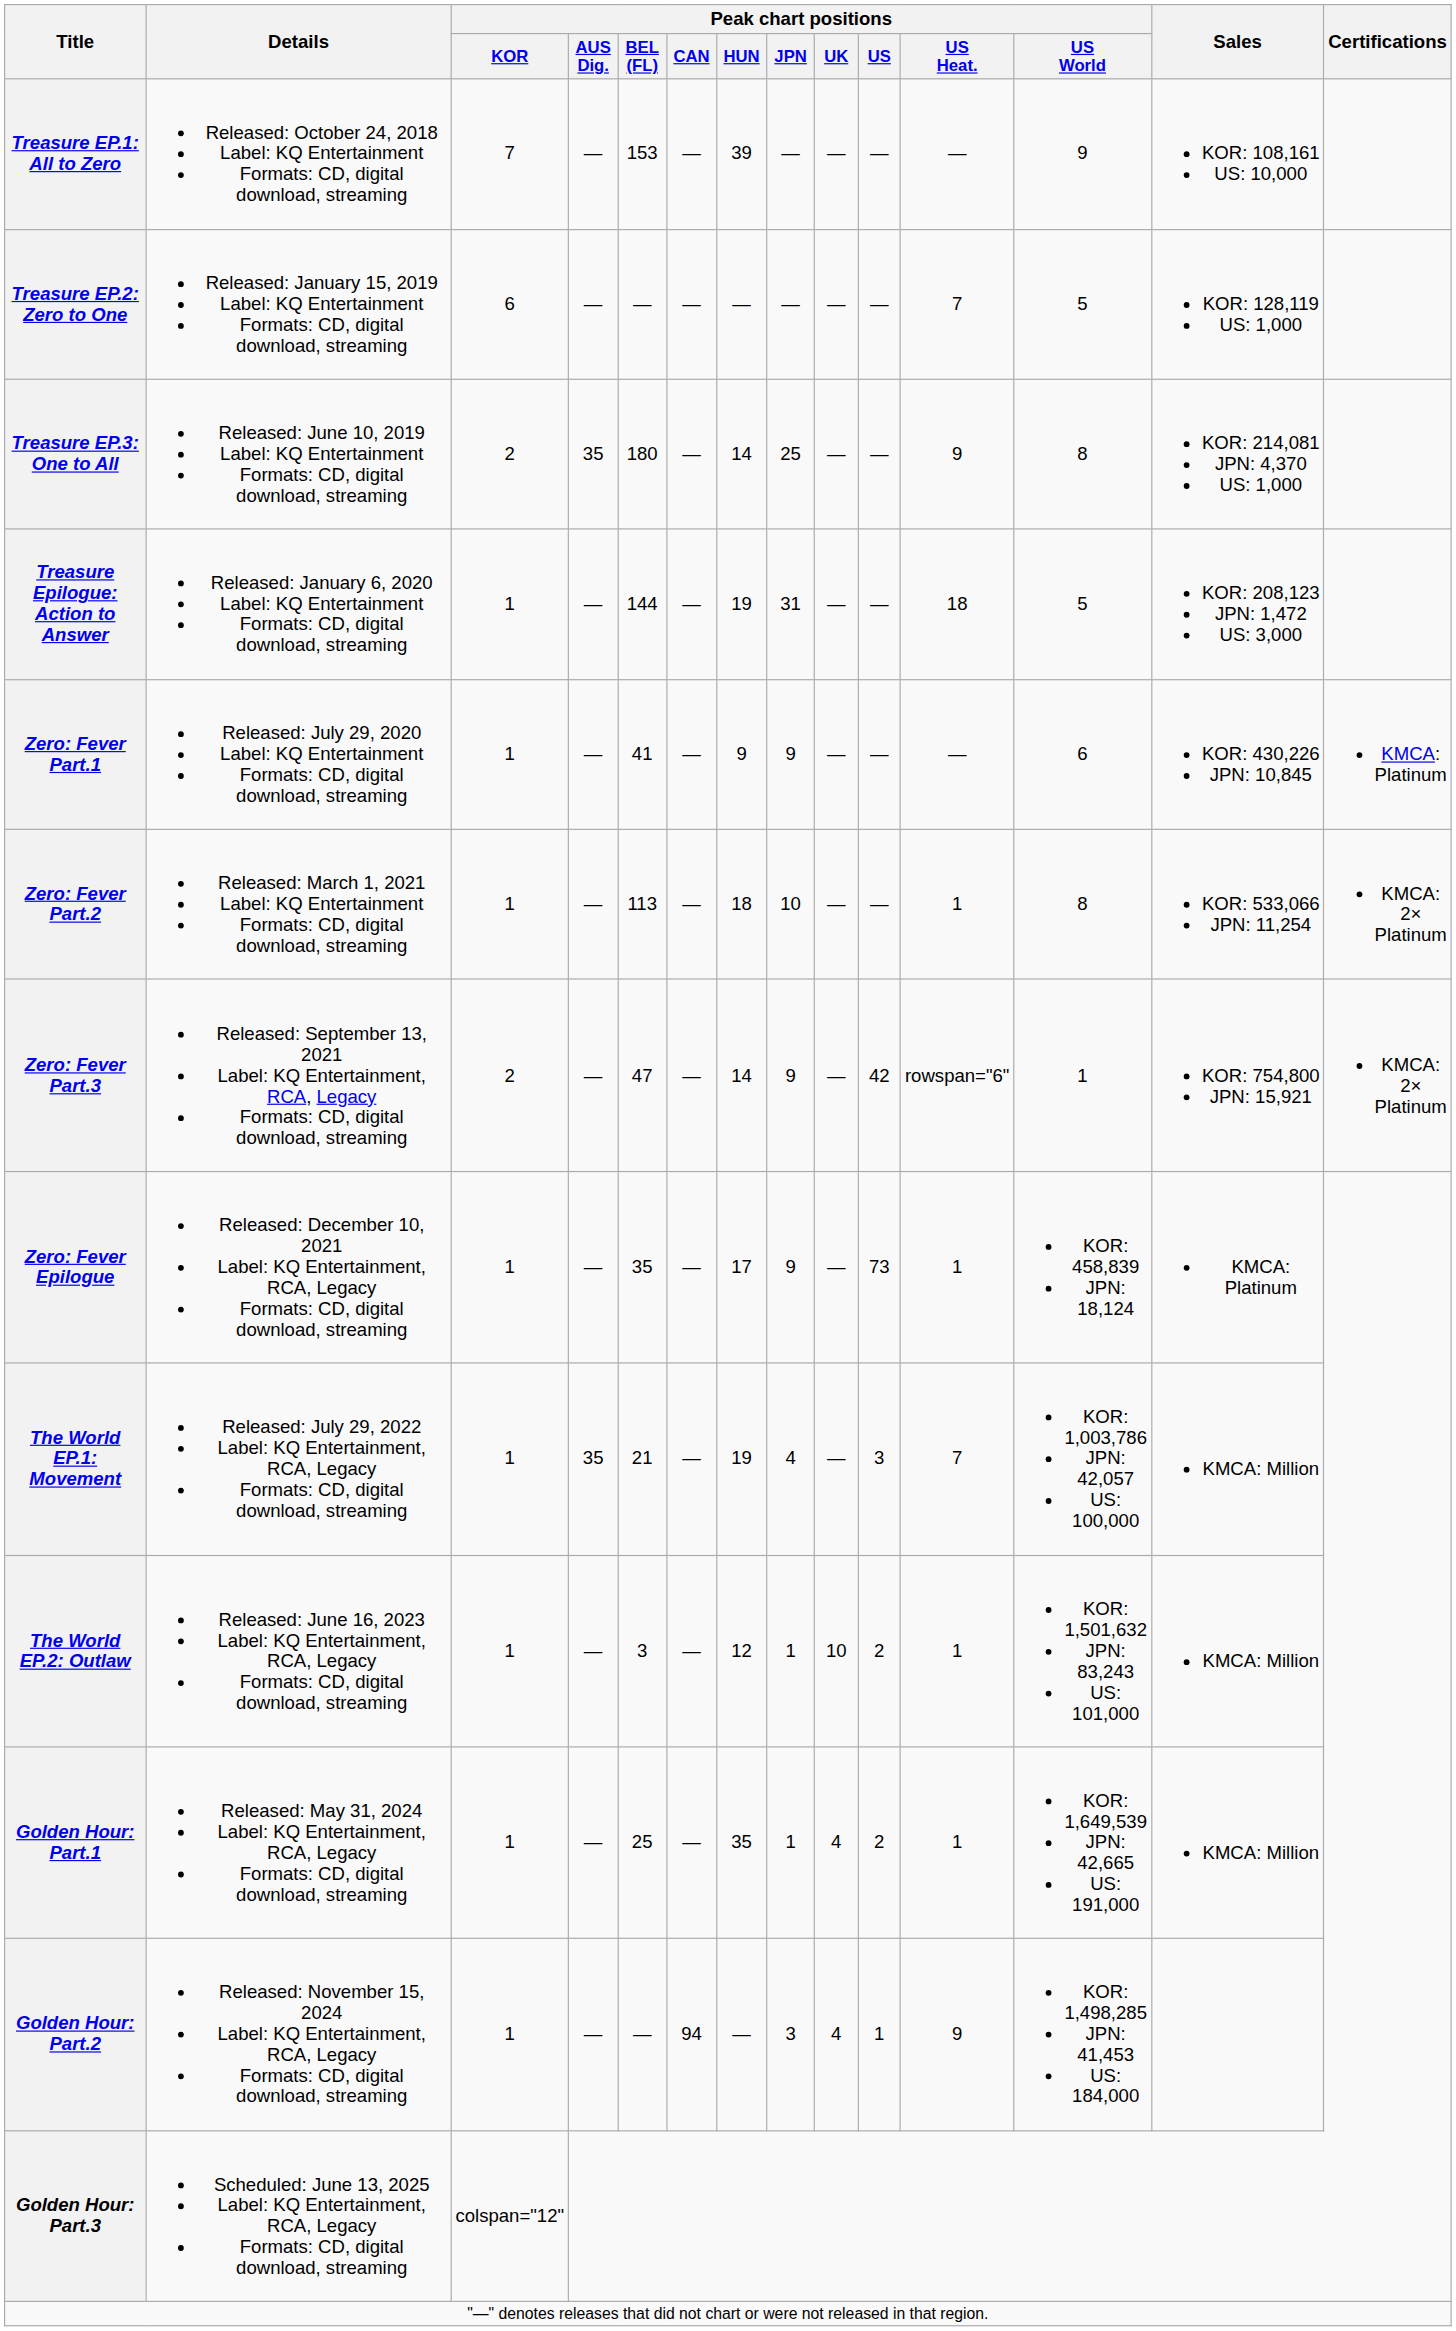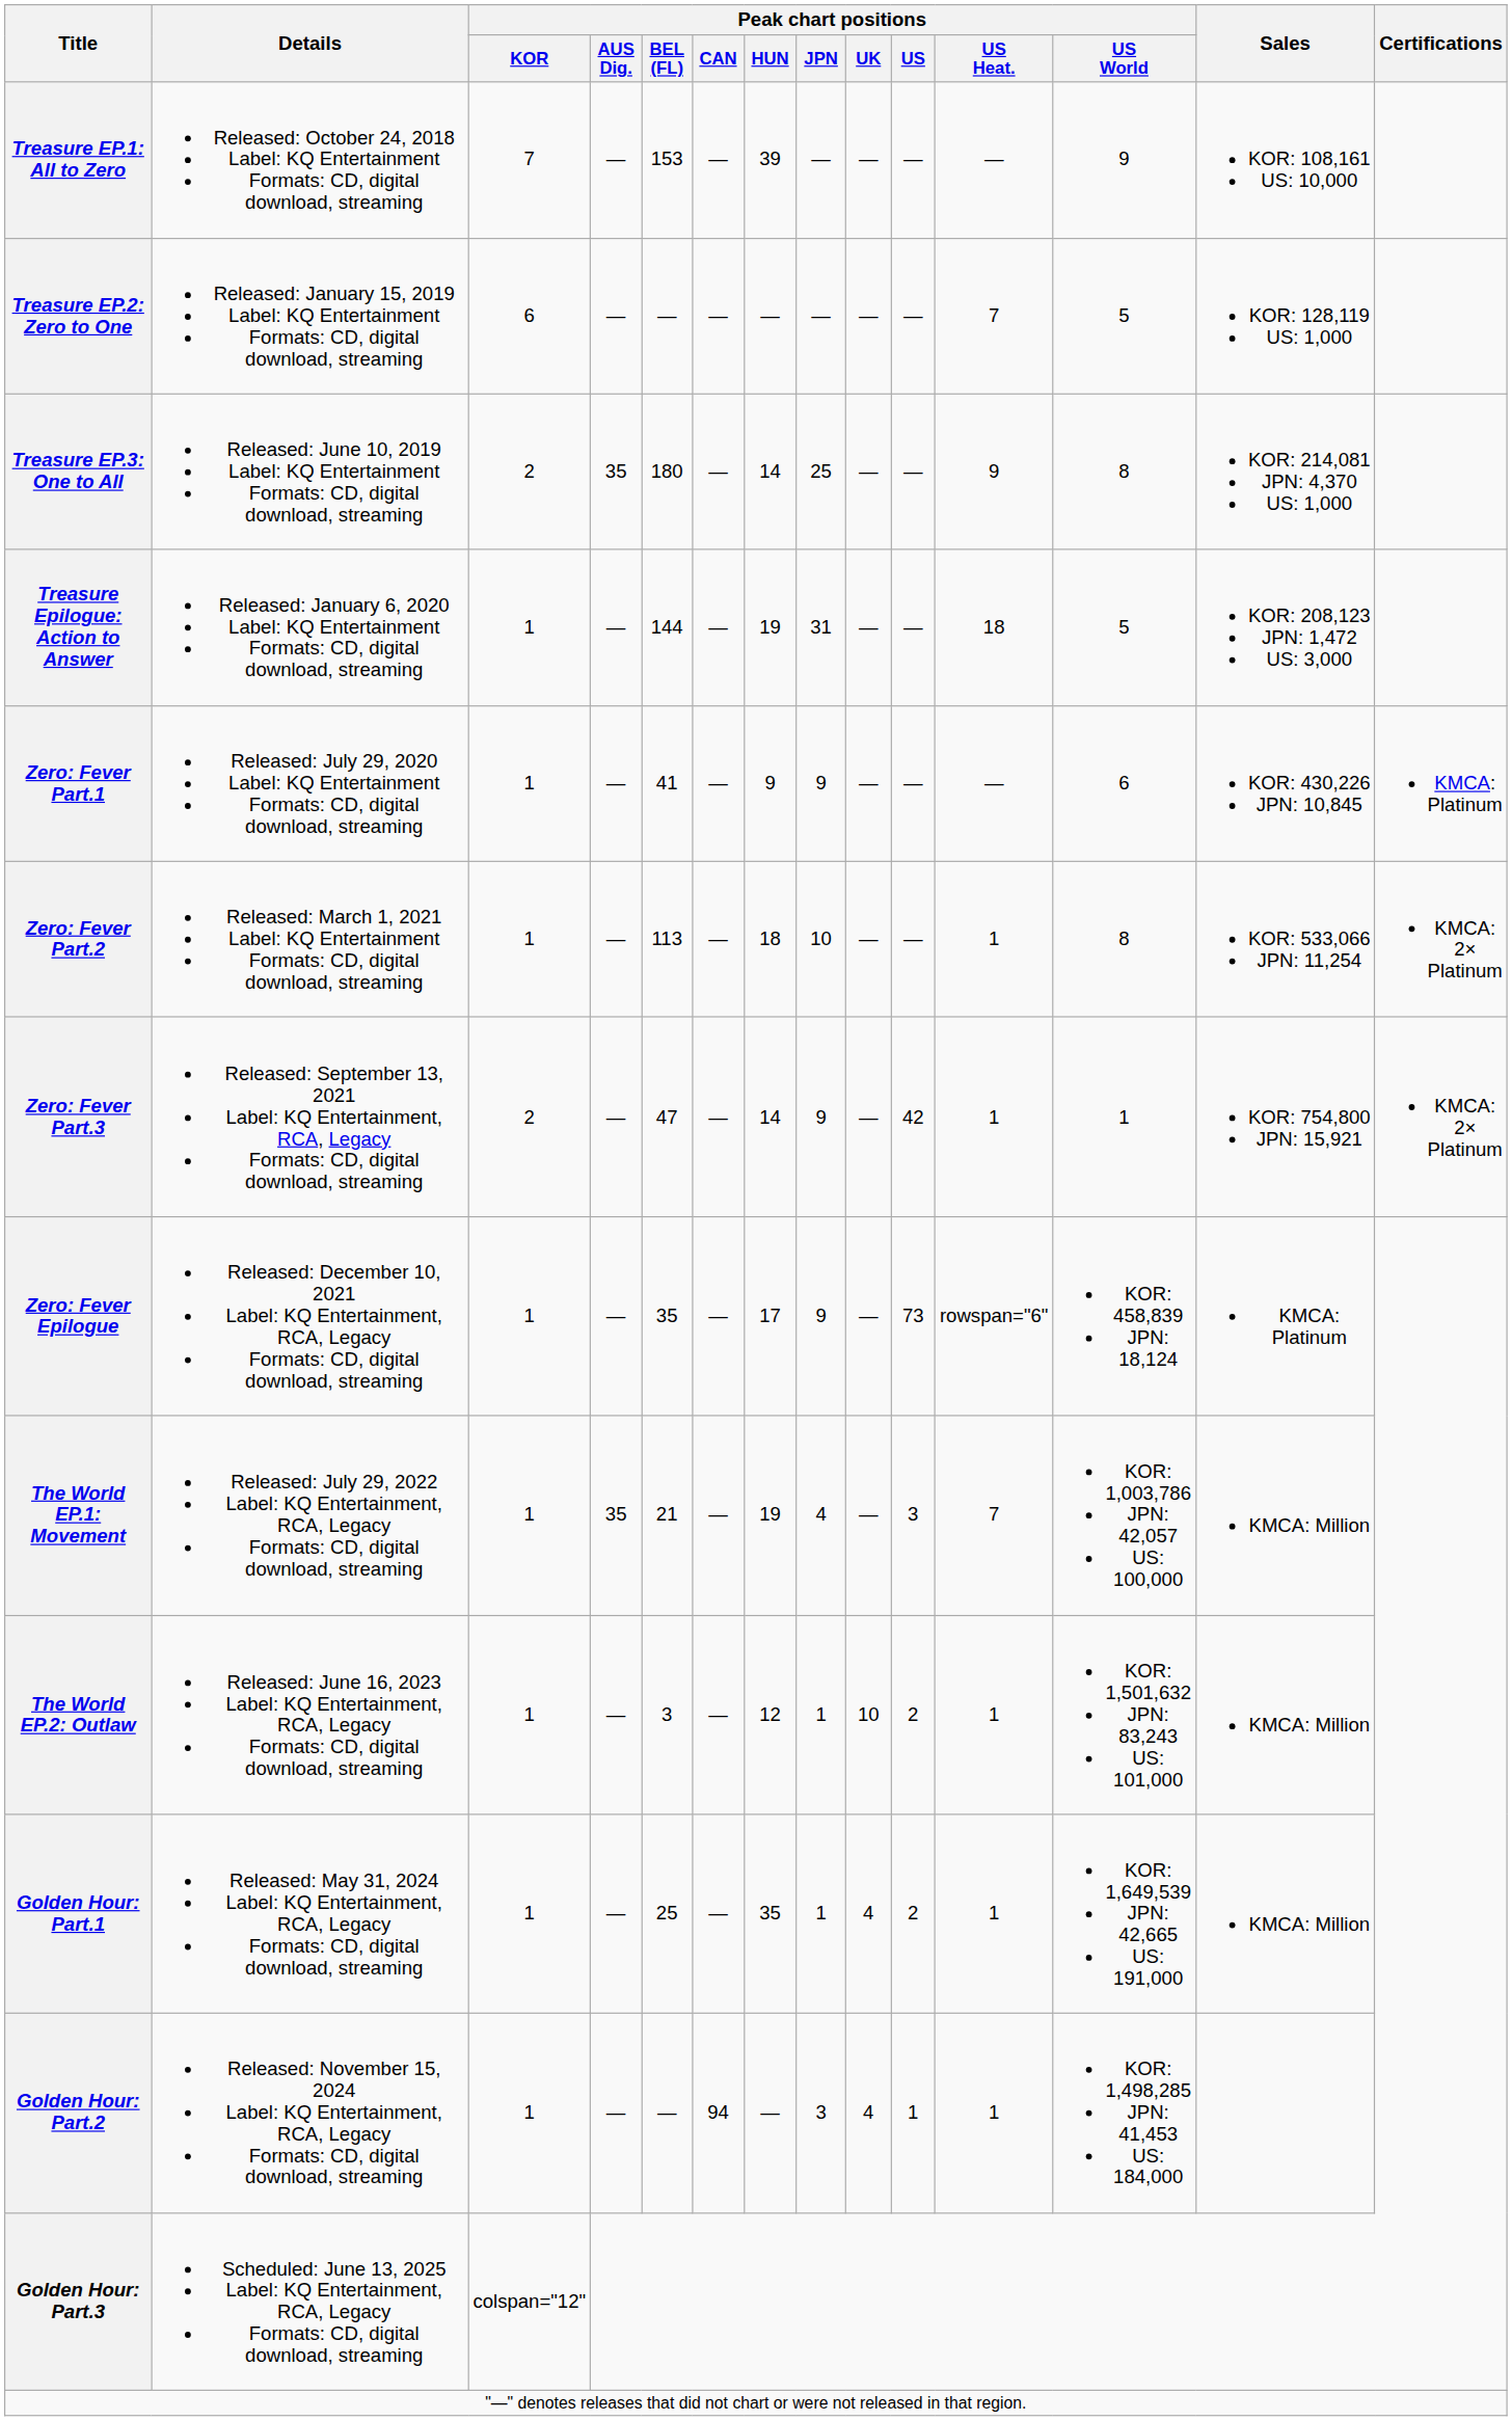Zero: Fever Part.3 | Peak chart positions / US Heat.: rowspan="6" -> 1
Zero: Fever Epilogue | Peak chart positions / US Heat.: 1 -> rowspan="6"
Golden Hour: Part.2 | Peak chart positions / US Heat.: 9 -> 1
